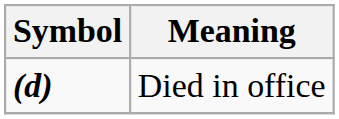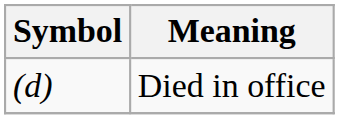Died in office | Symbol: bold -> normal
